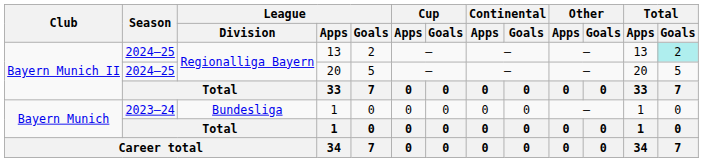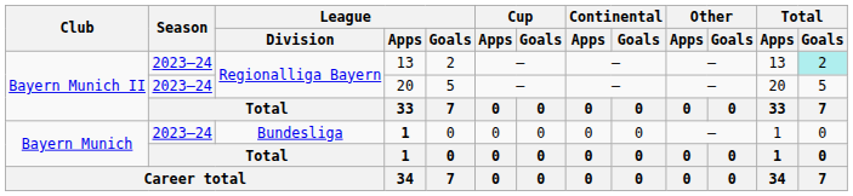row 3 | Season: 2024–25 -> 2023–24
row 4 | Season: 2024–25 -> 2023–24
row 6 | League / Apps: normal -> bold
